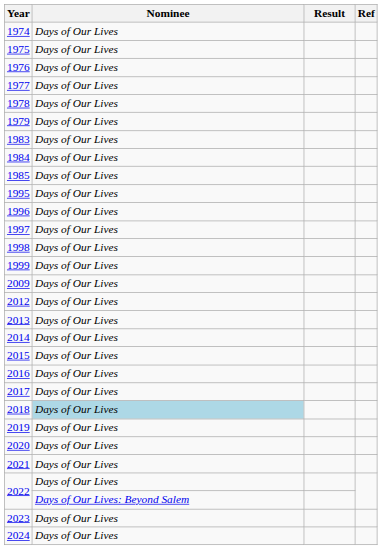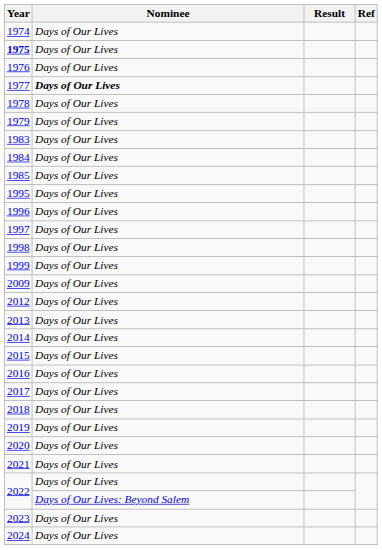1975 | Year: normal -> bold
1977 | Nominee: normal -> bold
2018 | Nominee: lightblue background -> no background
